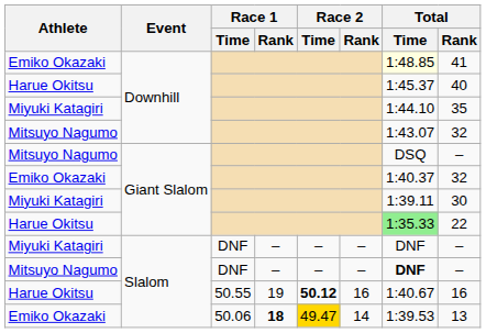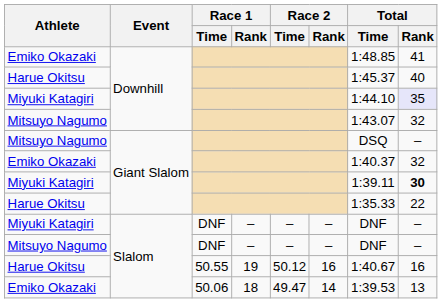Emiko Okazaki / Downhill | Total / Time: lightyellow background -> no background
Miyuki Katagiri / Downhill | Total / Rank: no background -> lavender background
Miyuki Katagiri / Giant Slalom | Total / Rank: normal -> bold
Harue Okitsu / Giant Slalom | Total / Time: lightgreen background -> no background
Mitsuyo Nagumo / Slalom | Total / Time: bold -> normal
Harue Okitsu / Slalom | Race 2 / Time: bold -> normal
Emiko Okazaki / Slalom | Race 1 / Rank: bold -> normal
Emiko Okazaki / Slalom | Race 2 / Time: gold background -> no background
